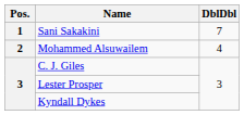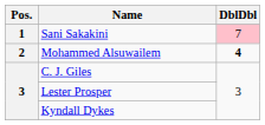Sani Sakakini | DblDbl: no background -> pink background
Mohammed Alsuwailem | DblDbl: normal -> bold
